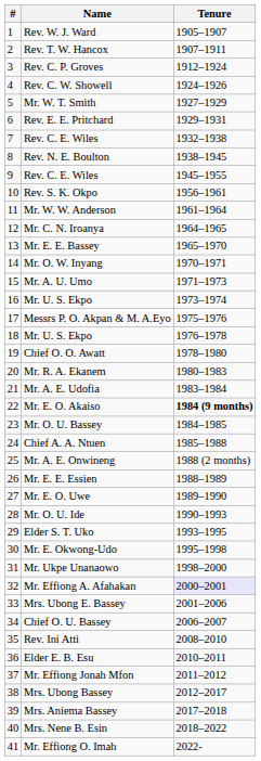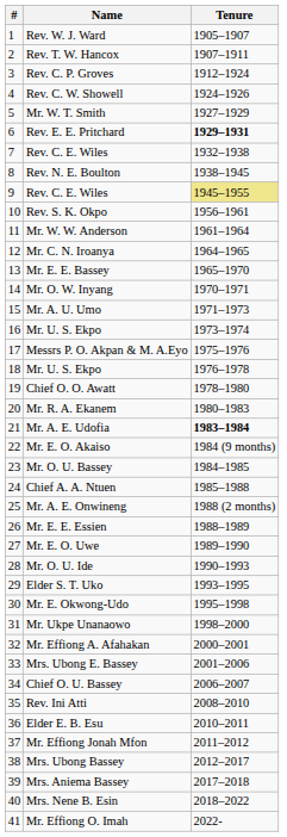Rev. E. E. Pritchard | Tenure: normal -> bold
9 / Rev. C. E. Wiles | Tenure: no background -> khaki background
Mr. A. E. Udofia | Tenure: normal -> bold
Mr. E. O. Akaiso | Tenure: bold -> normal
Mr. Effiong A. Afahakan | Tenure: lavender background -> no background
